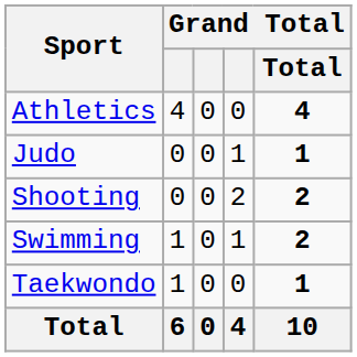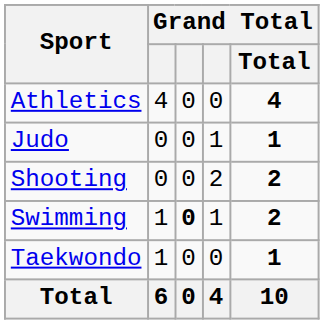Swimming | column 3: normal -> bold
